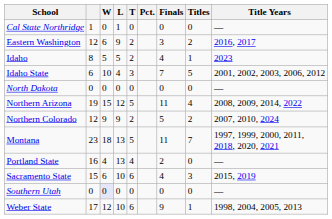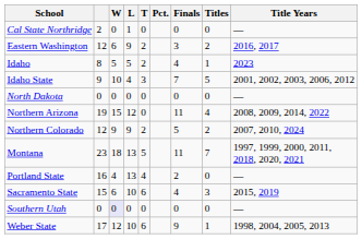Cal State Northridge | column 2: 1 -> 2
Idaho State | column 2: 6 -> 9
Northern Arizona | T: 5 -> 0
